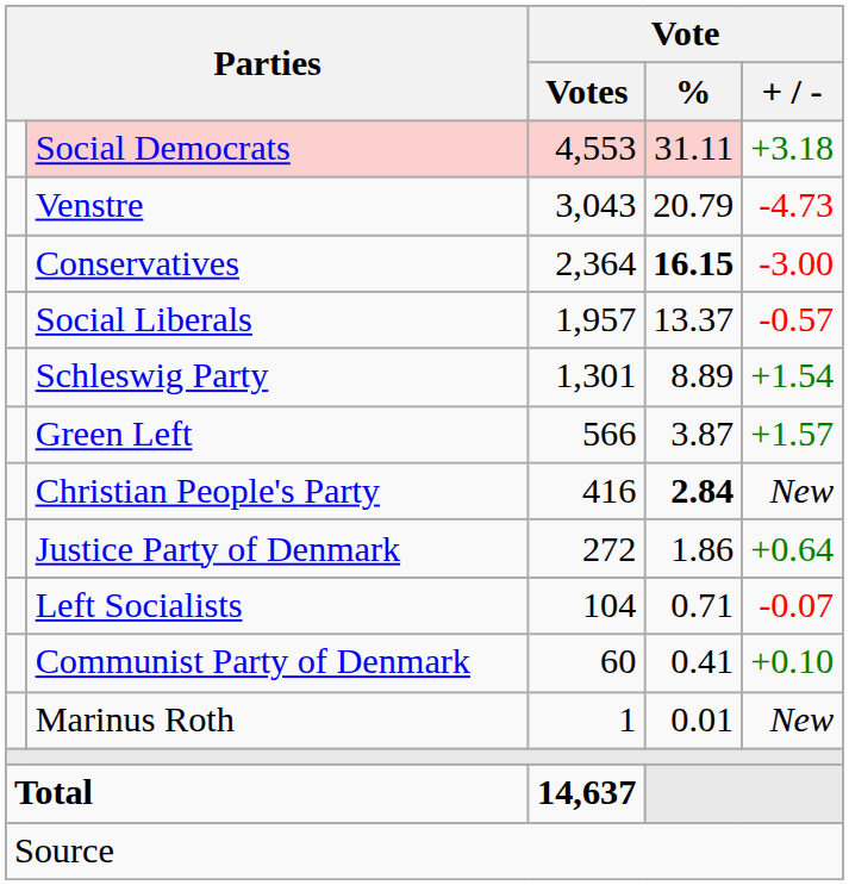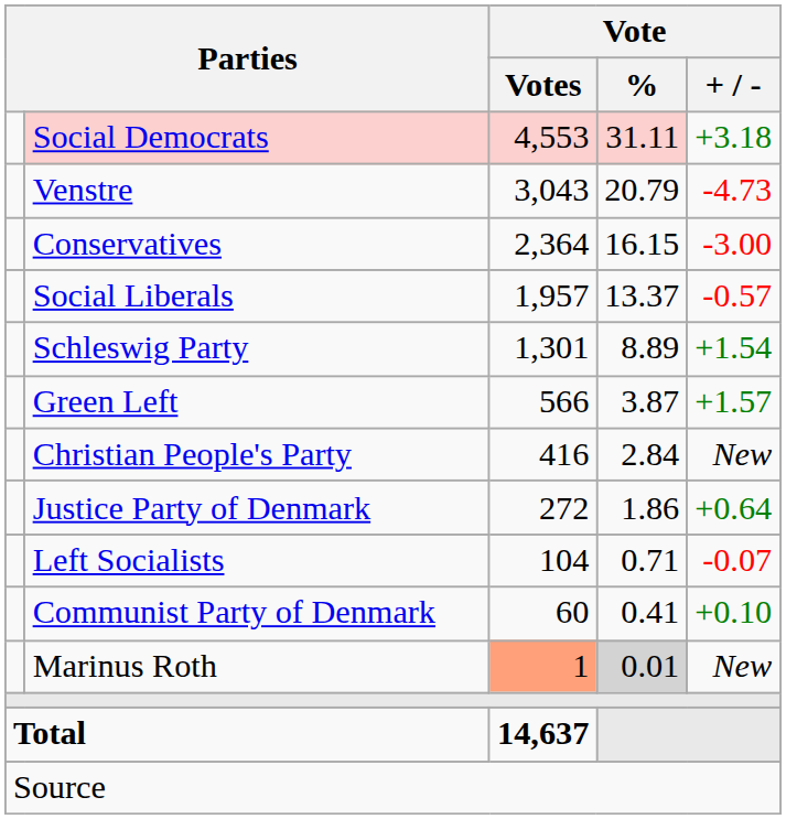Conservatives | Vote / %: bold -> normal
Christian People's Party | Vote / %: bold -> normal
Marinus Roth | Vote / Votes: no background -> lightsalmon background
Marinus Roth | Vote / %: no background -> lightgrey background
